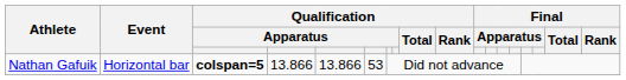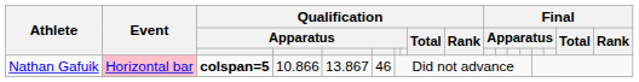Nathan Gafuik | Event: no background -> pink background
Nathan Gafuik | column 4: 13.866 -> 10.866
Nathan Gafuik | column 5: 13.866 -> 13.867
Nathan Gafuik | column 6: 53 -> 46
